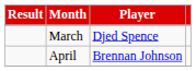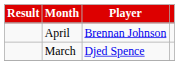rows swapped: March <-> April
